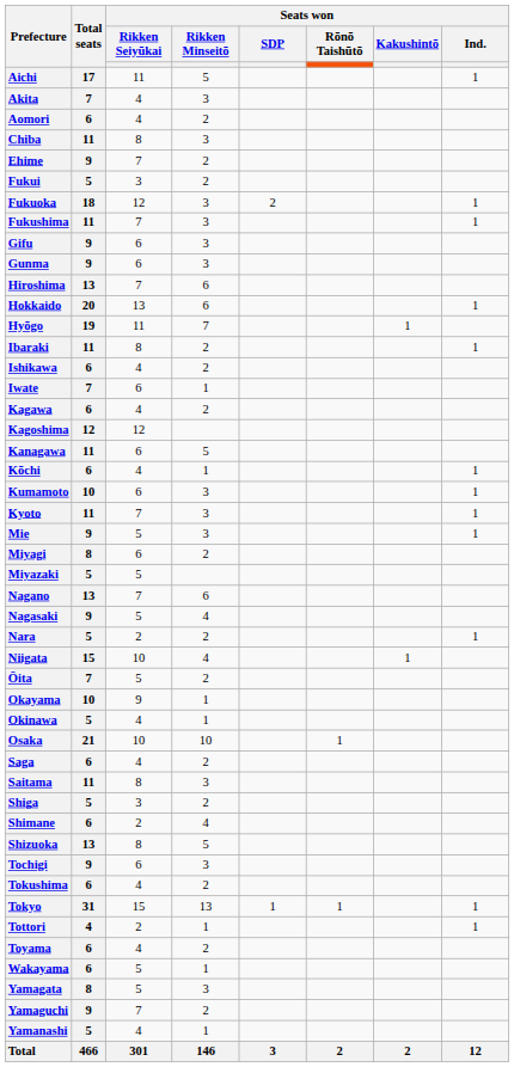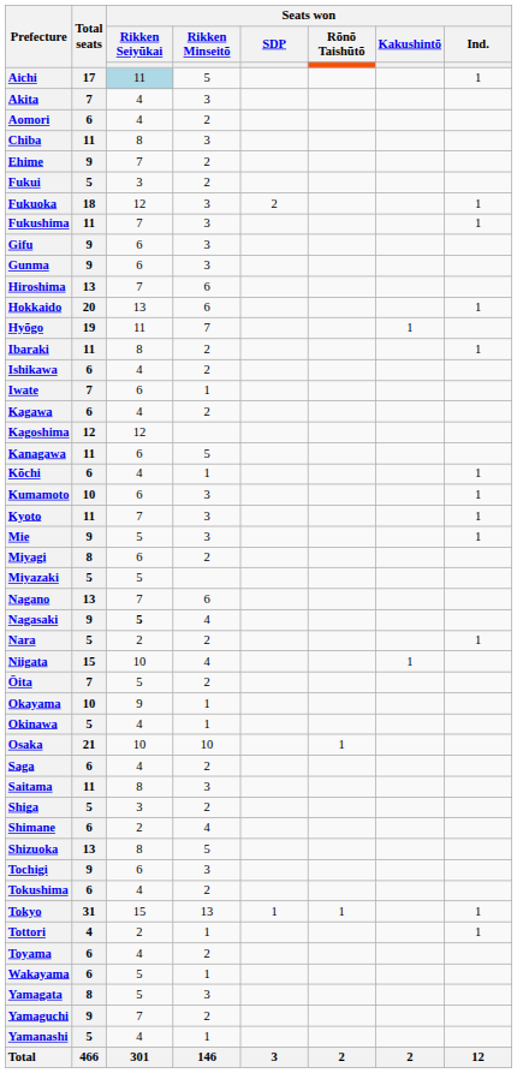Aichi | Seats won / Rikken Seiyūkai: no background -> lightblue background
Nagasaki | Seats won / Rikken Seiyūkai: normal -> bold
